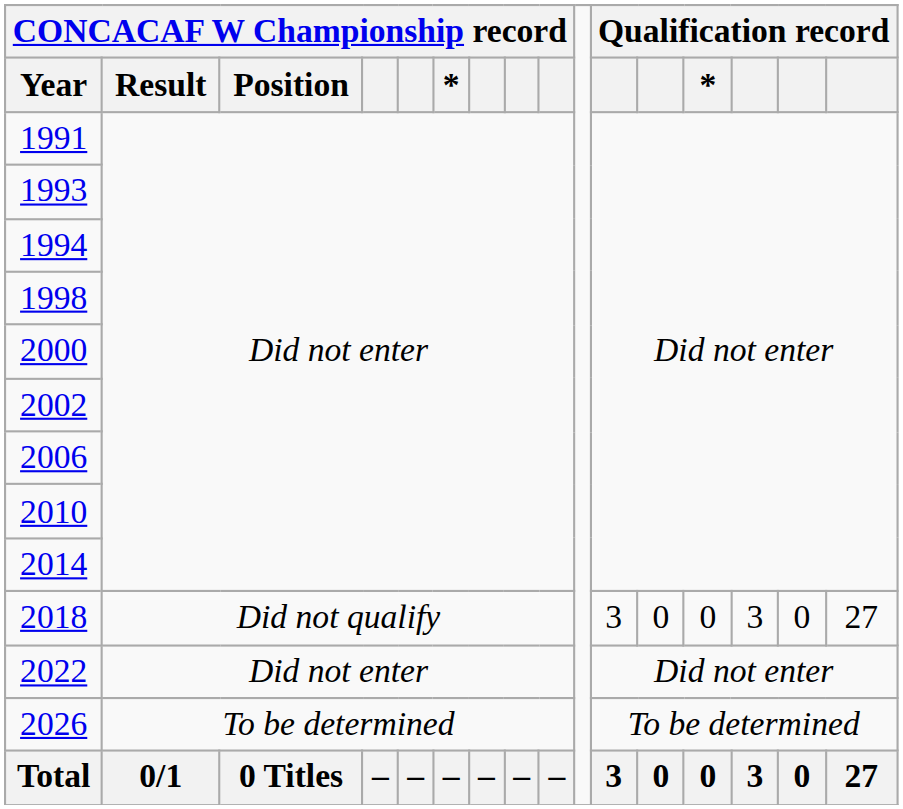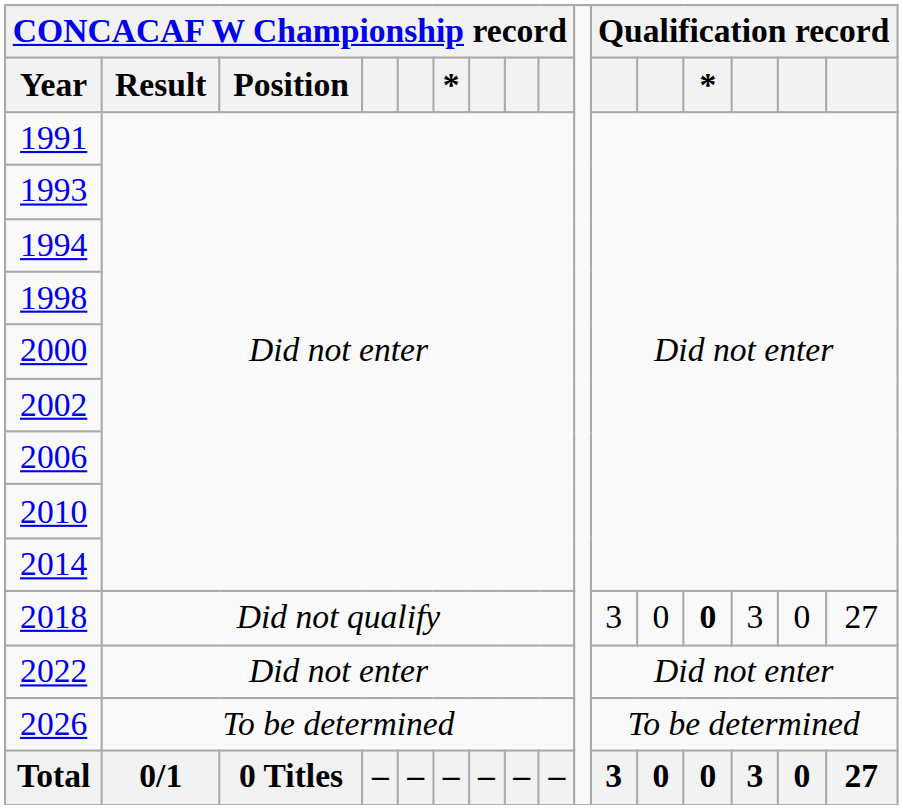2018 | Qualification record / *: normal -> bold
